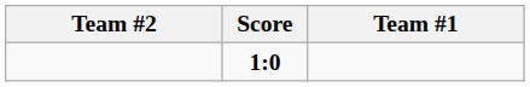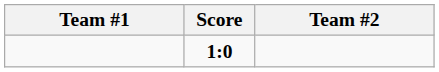columns swapped: Team #1 <-> Team #2
